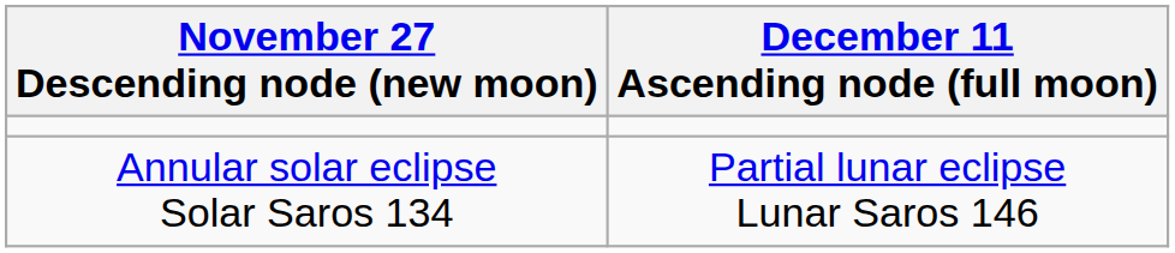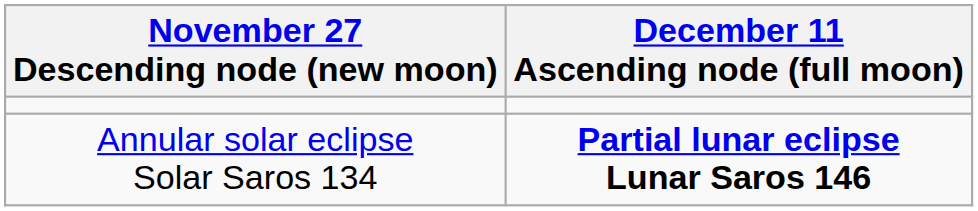Annular solar eclipse Solar Saros 134 | December 11 Ascending node (full moon): normal -> bold
